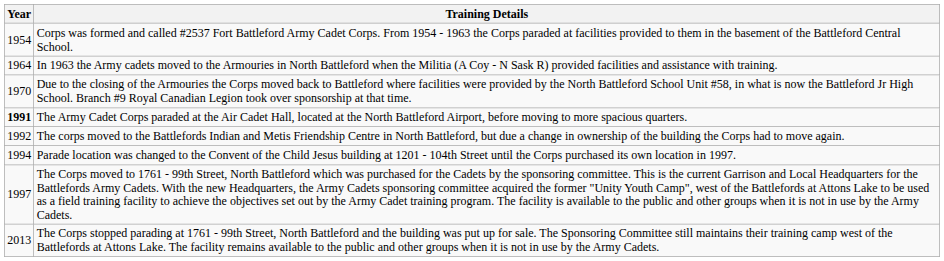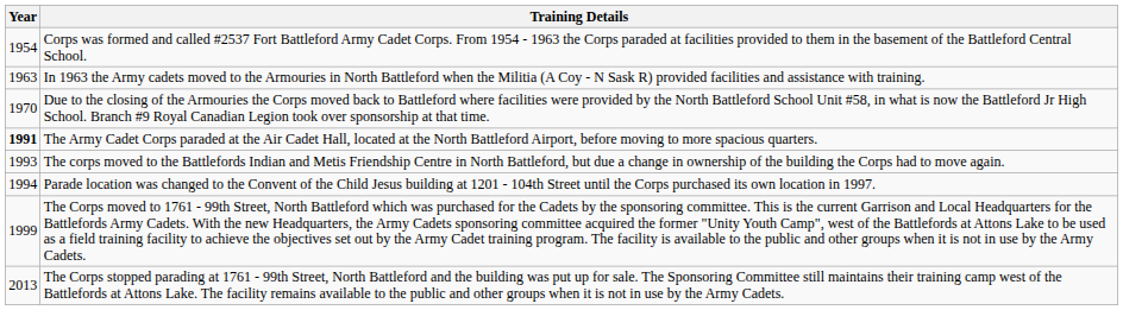row 3 | Year: 1964 -> 1963
row 6 | Year: 1992 -> 1993
row 8 | Year: 1997 -> 1999
